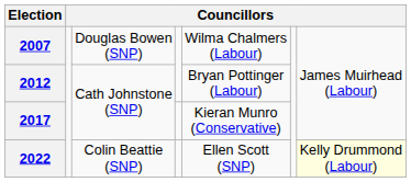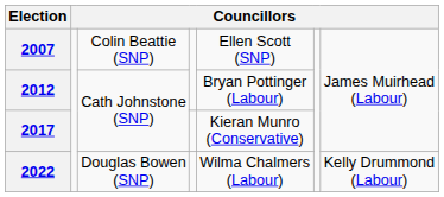2007 | column 3: Douglas Bowen (SNP) -> Colin Beattie (SNP)
2007 | column 5: Wilma Chalmers (Labour) -> Ellen Scott (SNP)
2022 | column 3: Colin Beattie (SNP) -> Douglas Bowen (SNP)
2022 | column 5: Ellen Scott (SNP) -> Wilma Chalmers (Labour)
2022 | column 7: lightyellow background -> no background
